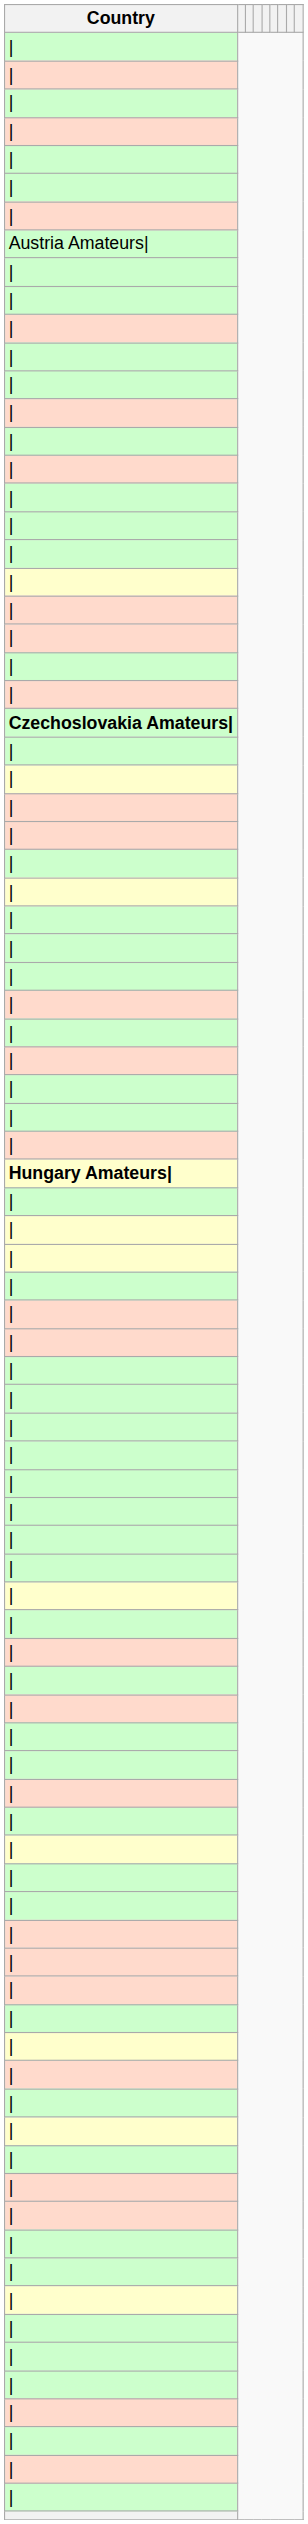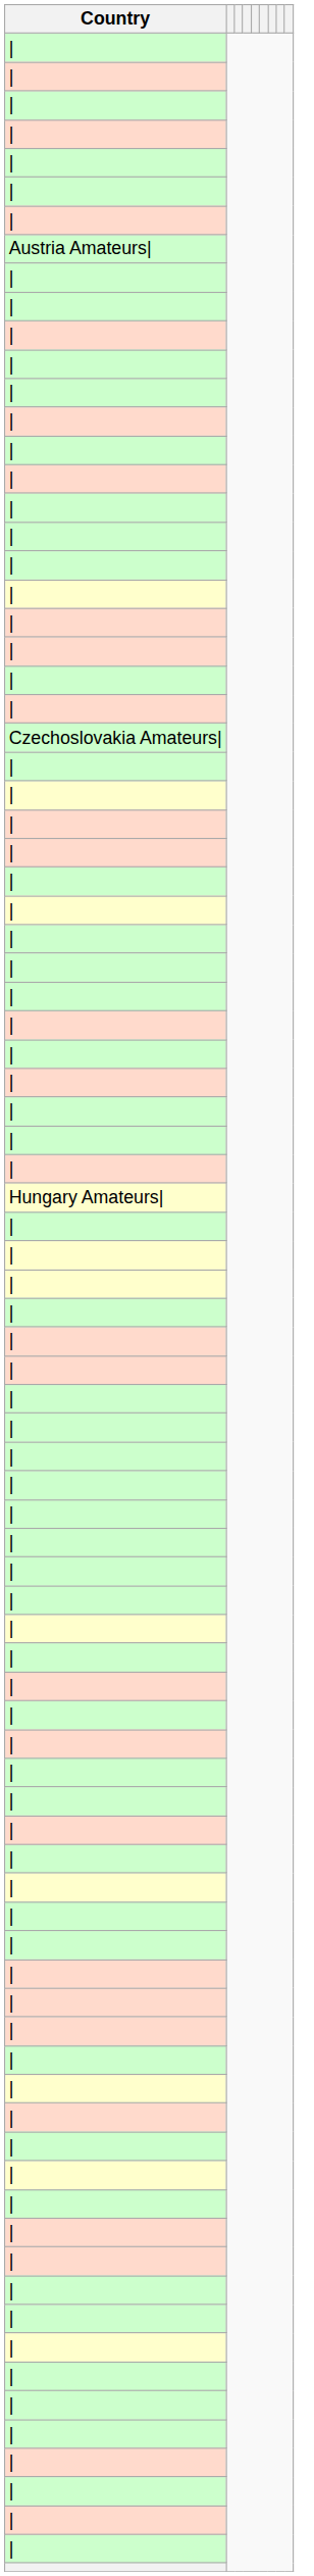Czechoslovakia Amateurs| | Country: bold -> normal
Hungary Amateurs| | Country: bold -> normal
